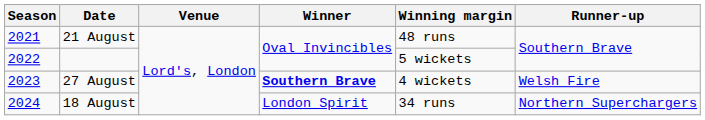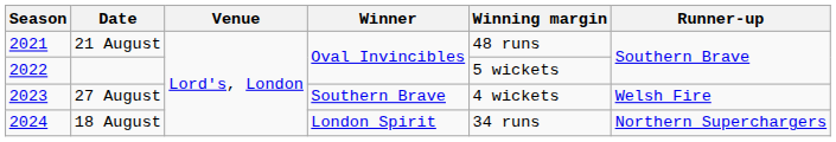27 August | Winner: bold -> normal
